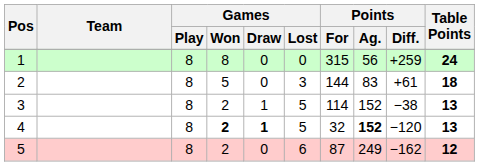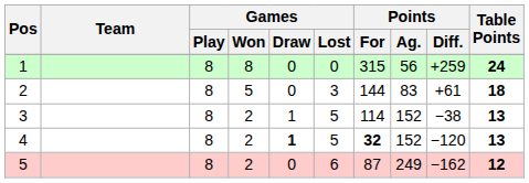4 | Games / Won: bold -> normal
4 | Points / For: normal -> bold
4 | Points / Ag.: bold -> normal
